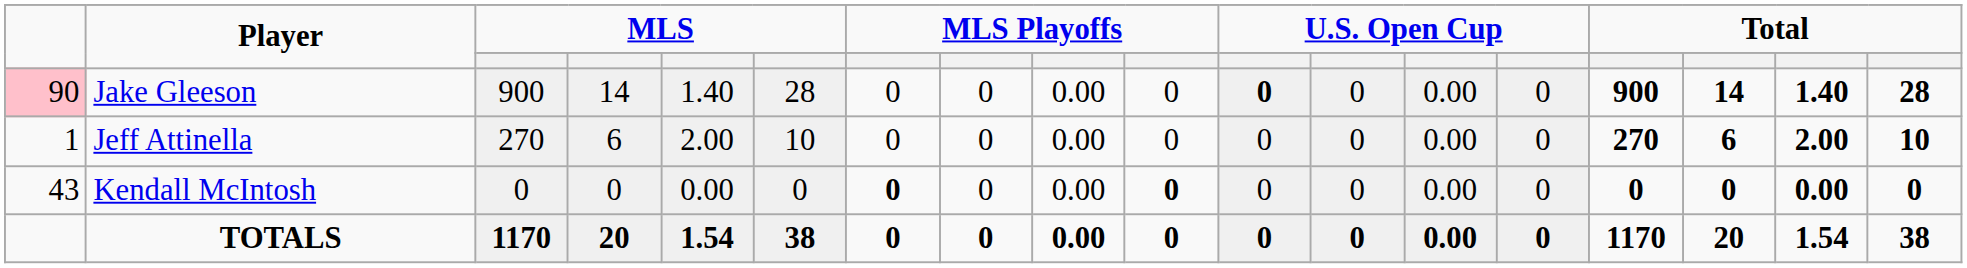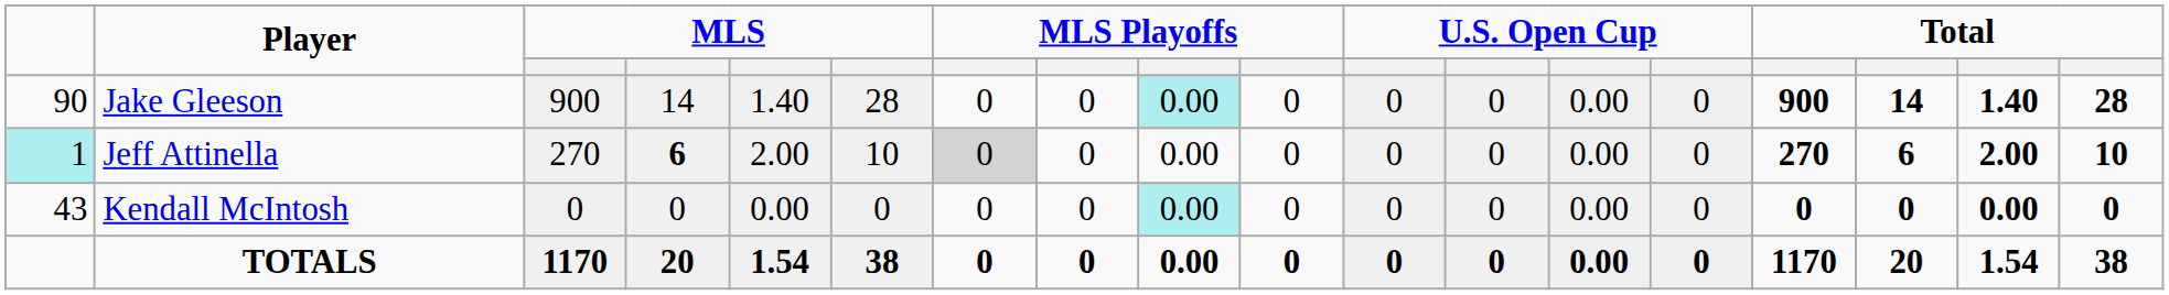Jake Gleeson | column 1: pink background -> no background
Jake Gleeson | column 9: no background -> paleturquoise background
Jake Gleeson | column 11: bold -> normal
Jeff Attinella | column 1: no background -> paleturquoise background
Jeff Attinella | column 4: normal -> bold
Jeff Attinella | column 7: no background -> lightgrey background
Kendall McIntosh | column 7: bold -> normal
Kendall McIntosh | column 9: no background -> paleturquoise background
Kendall McIntosh | column 10: bold -> normal
